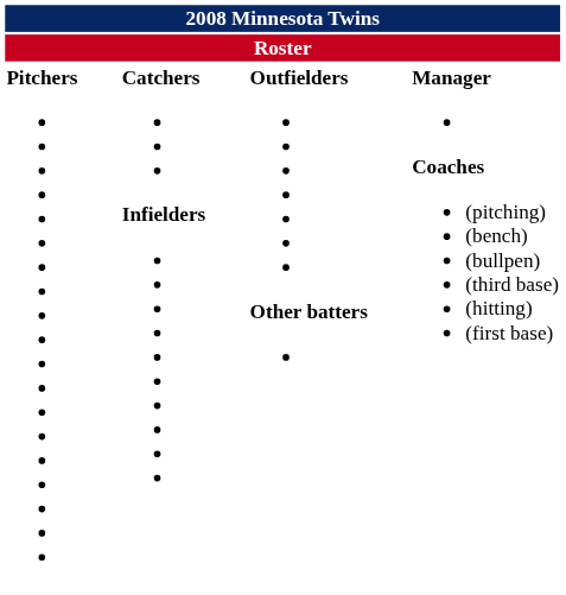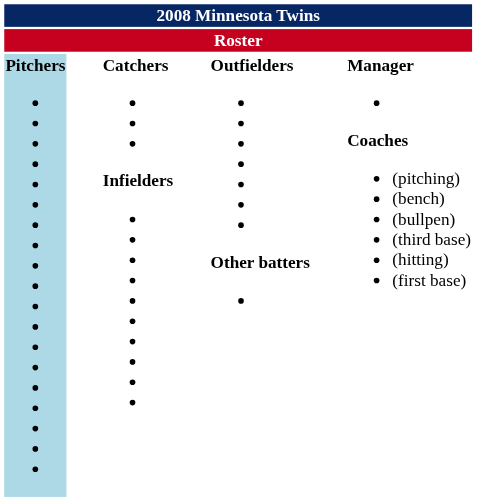Pitchers | column 1: no background -> lightblue background
